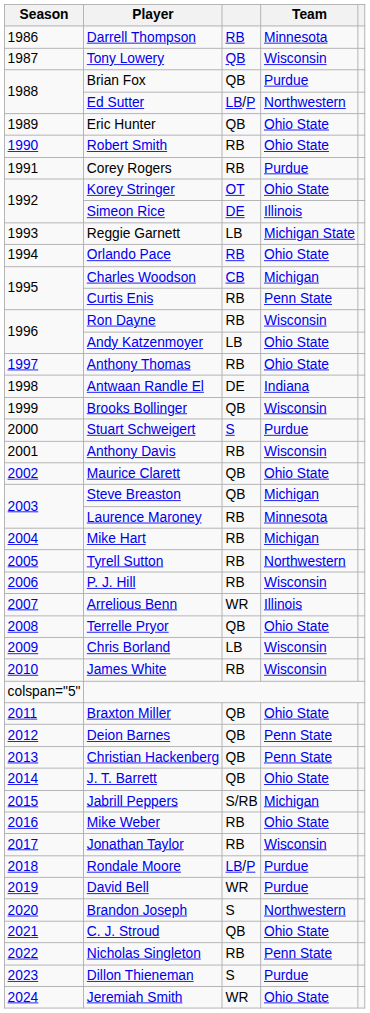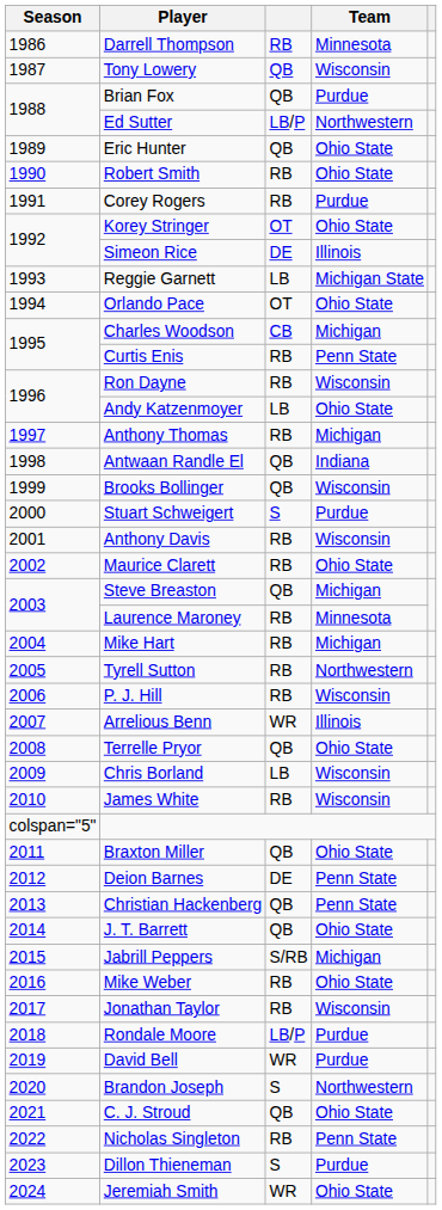Orlando Pace | column 3: RB -> OT
Anthony Thomas | Team: Ohio State -> Michigan
Antwaan Randle El | column 3: DE -> QB
Maurice Clarett | column 3: QB -> RB
Deion Barnes | column 3: QB -> DE
